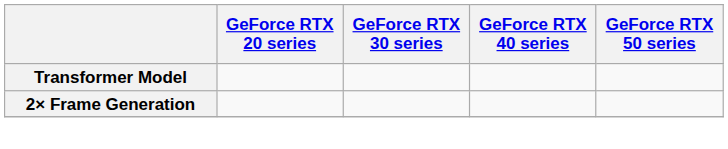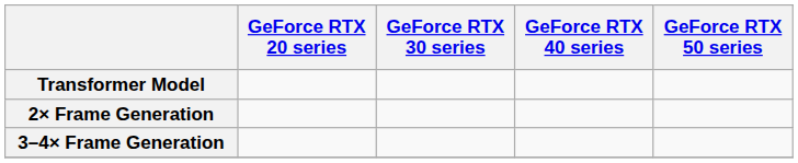+ row: 3–4× Frame Generation
